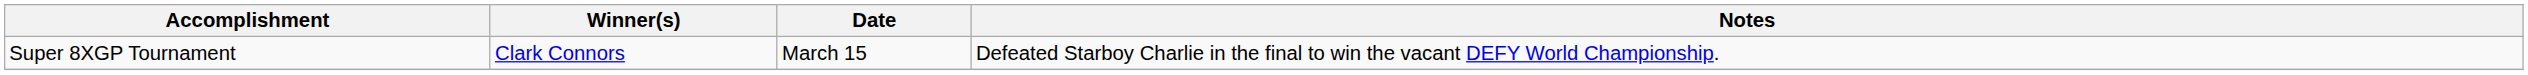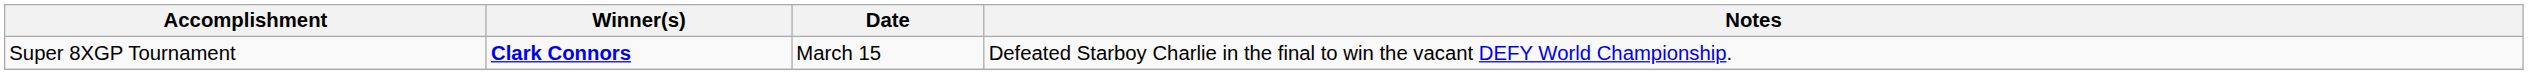Super 8XGP Tournament | Winner(s): normal -> bold
